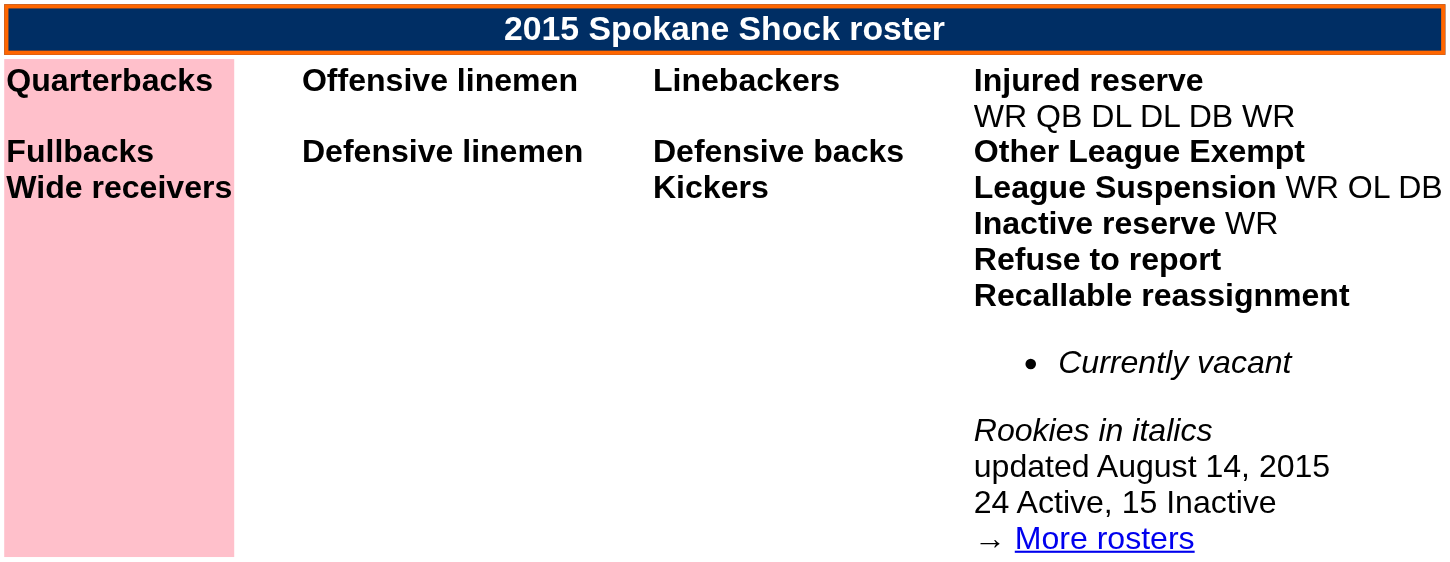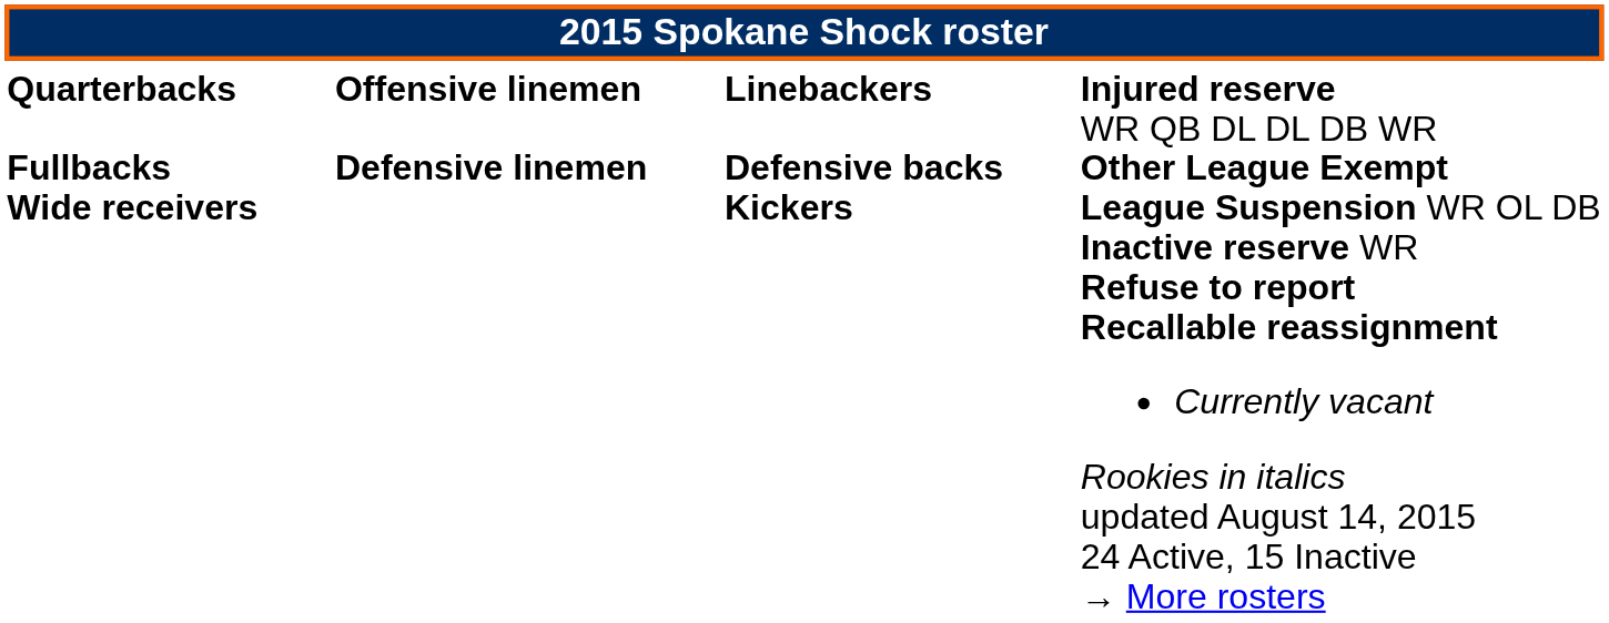Quarterbacks Fullbacks Wide receivers | column 1: pink background -> no background
